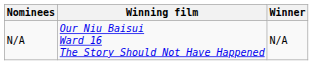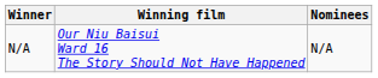columns swapped: Winner <-> Nominees
